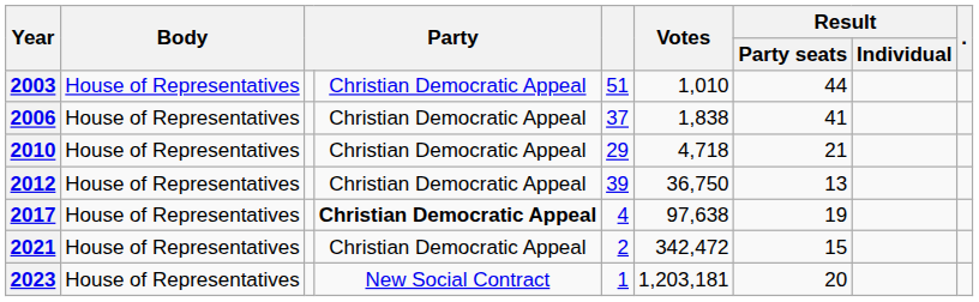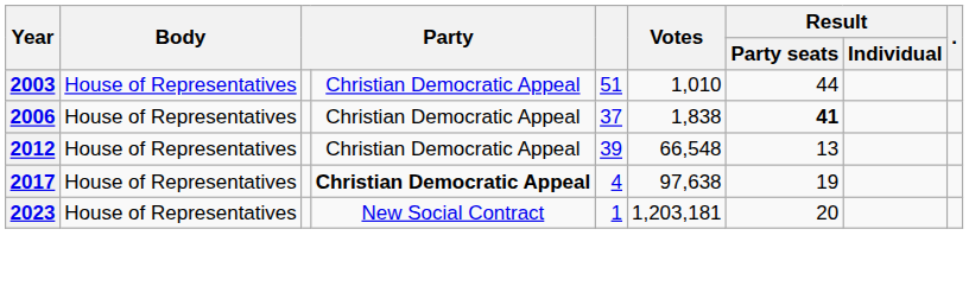2006 | Result / Party seats: normal -> bold
- row: 2010 | House of Representatives | Christian Democratic Appeal | 29 | 4,718 | 21
2012 | Votes: 36,750 -> 66,548
- row: 2021 | House of Representatives | Christian Democratic Appeal | 2 | 342,472 | 15
